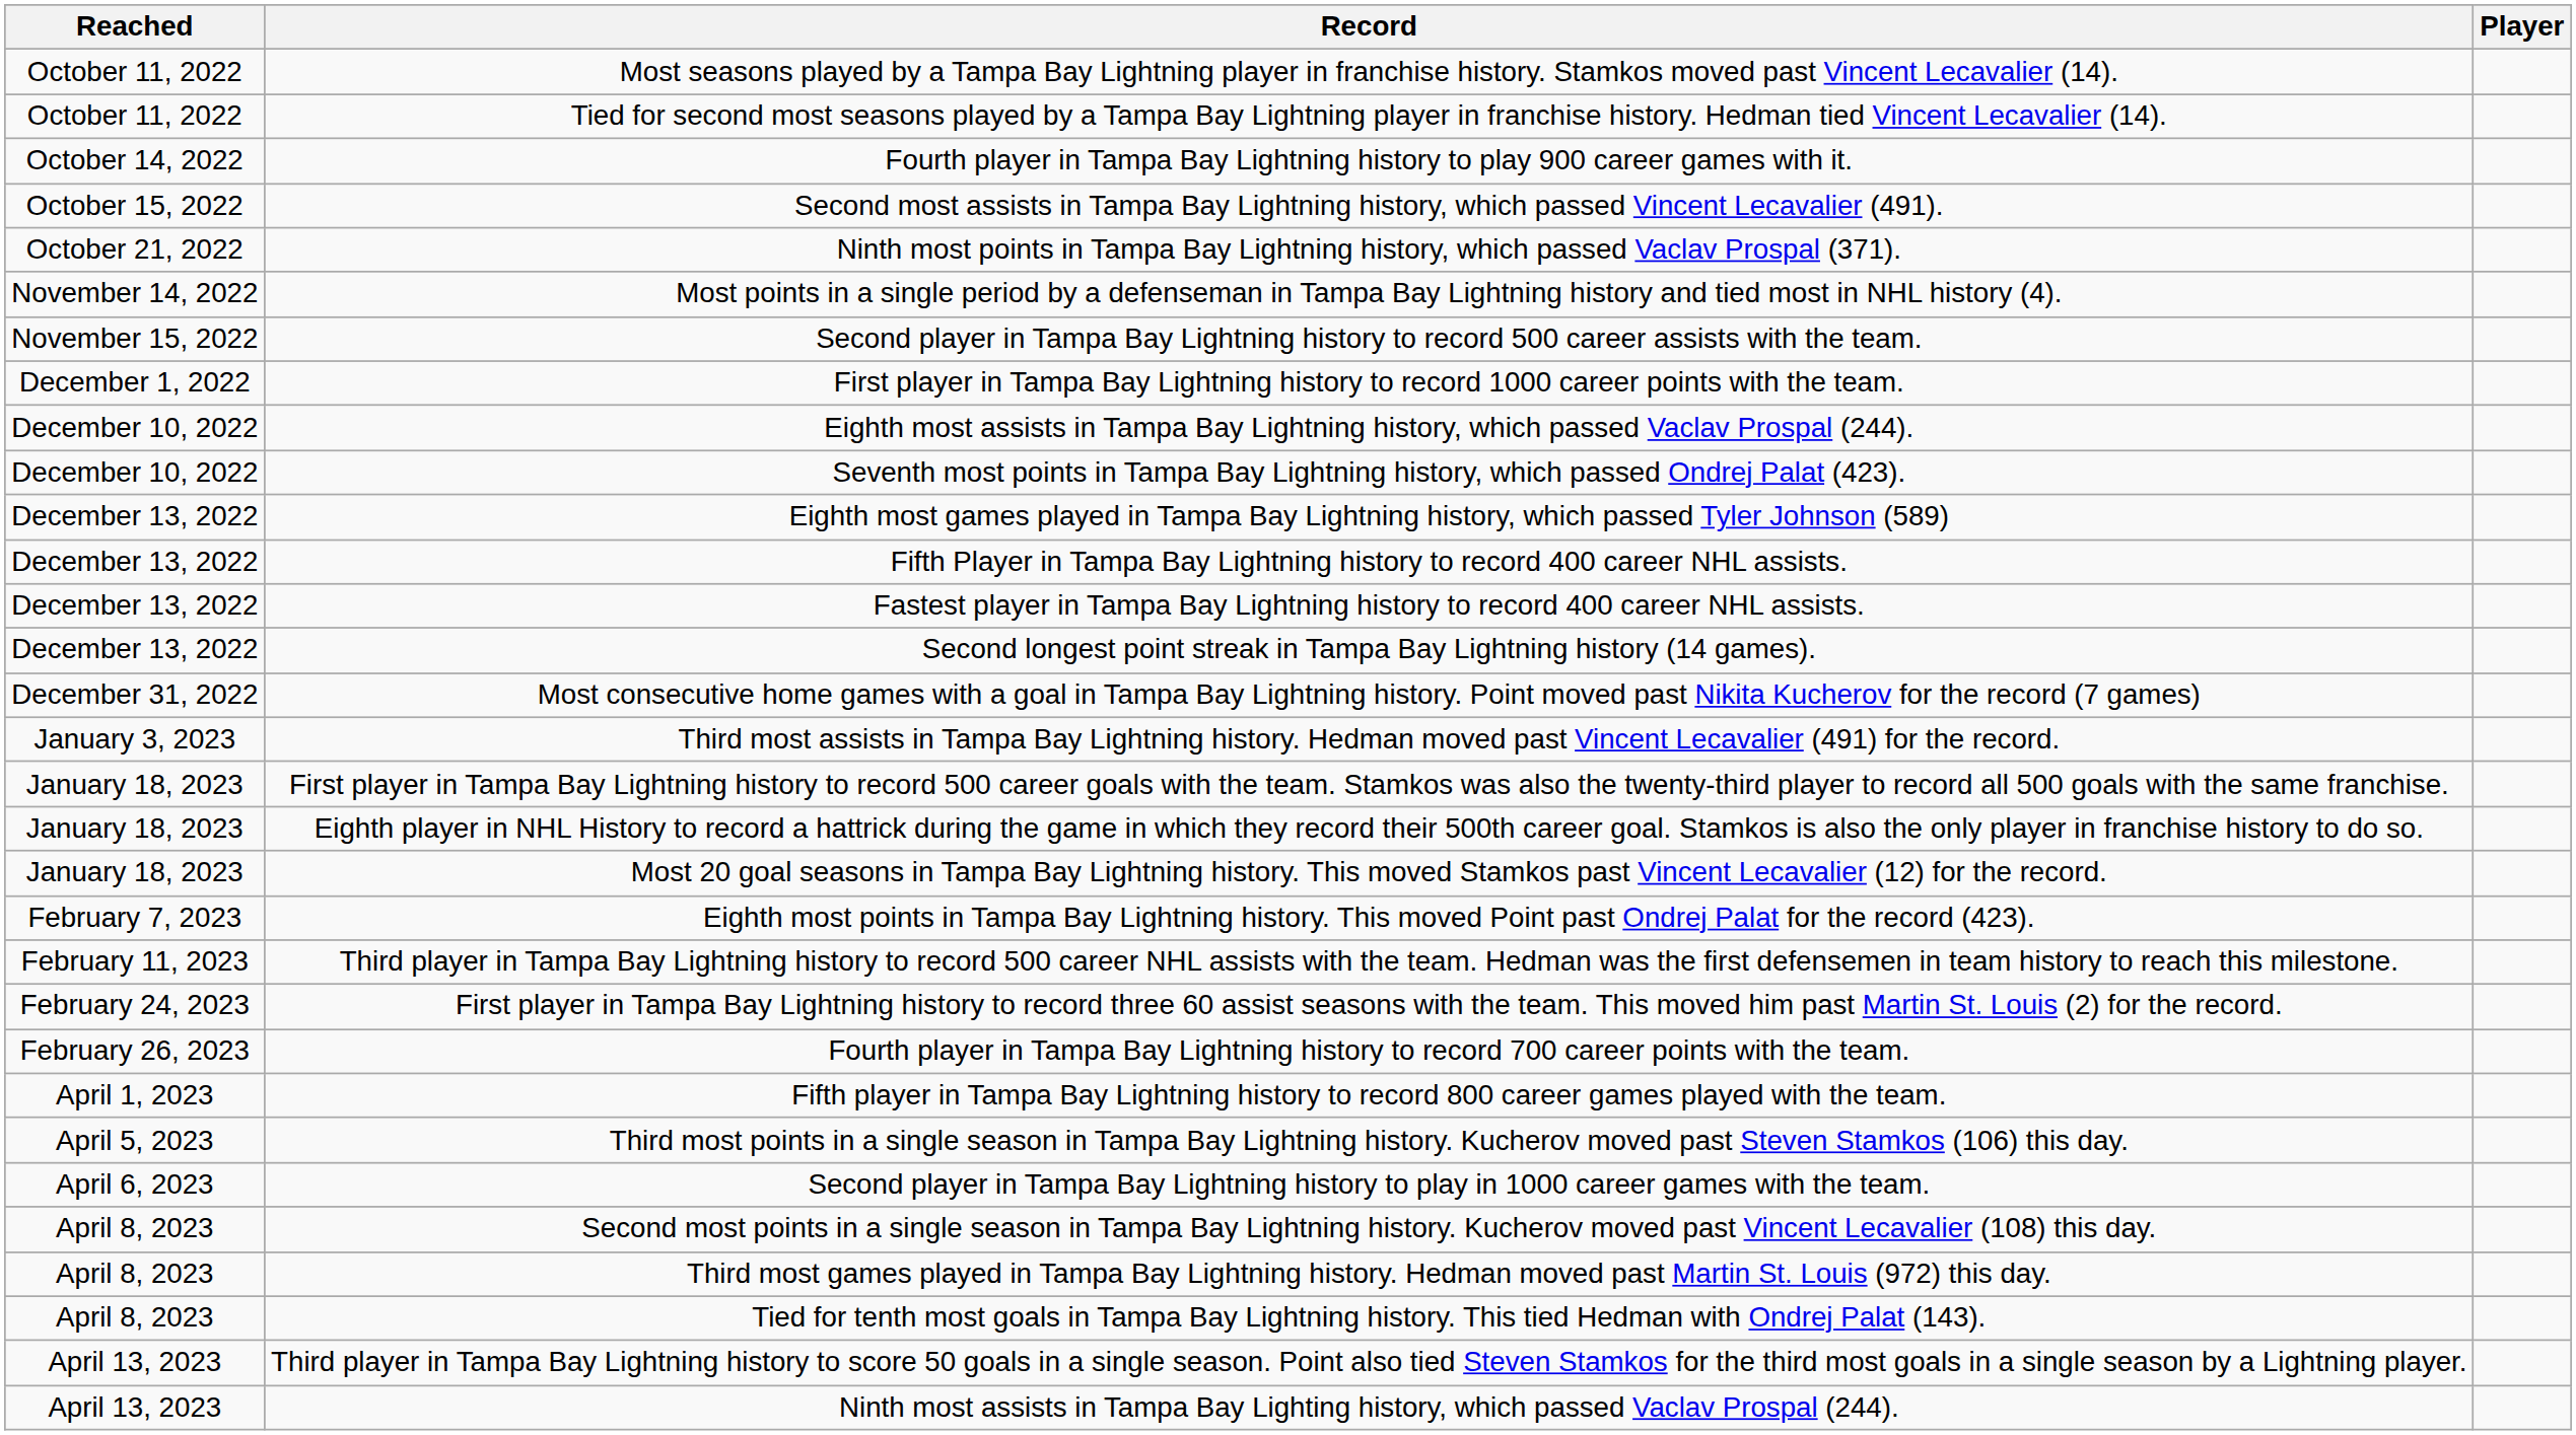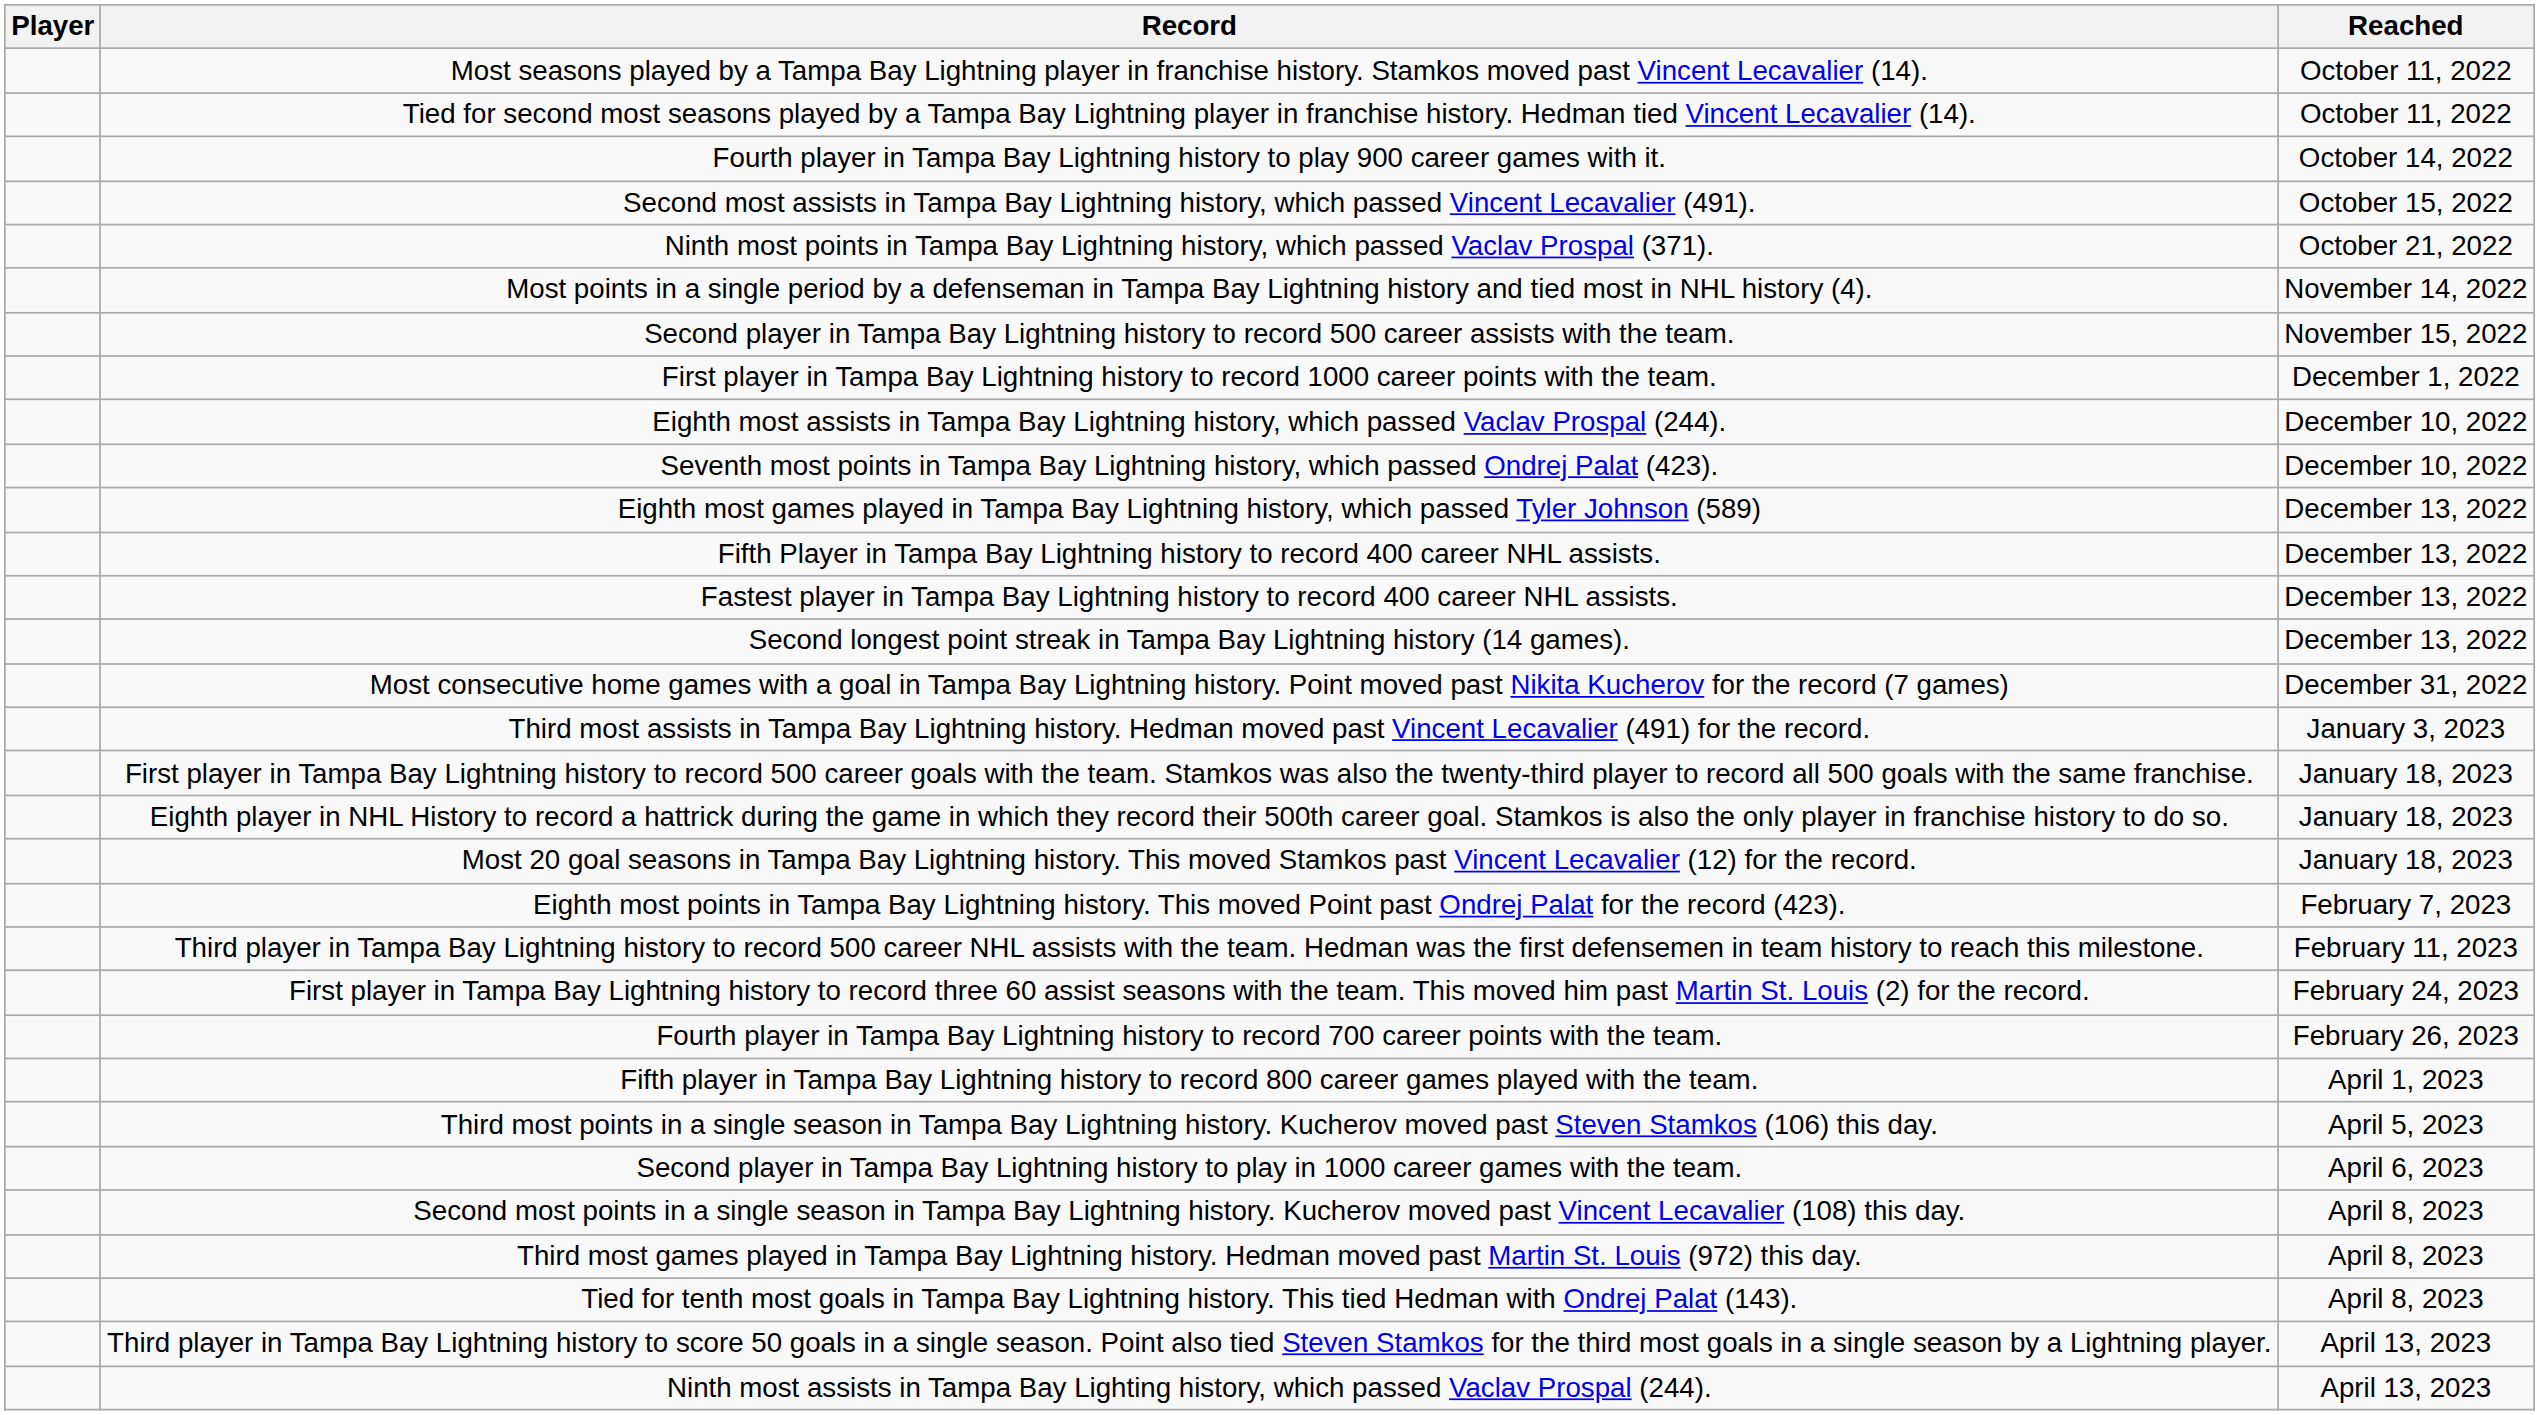columns swapped: Player <-> Reached
